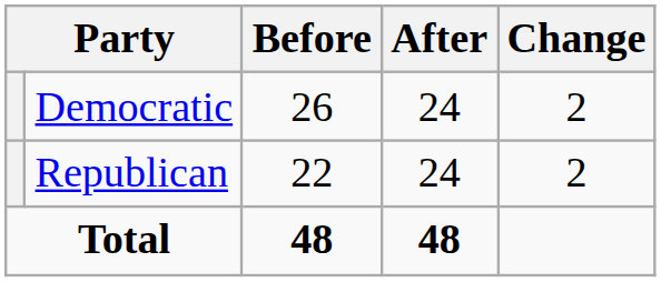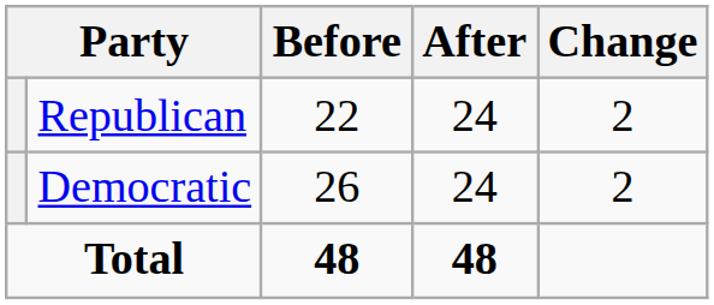rows swapped: Democratic <-> Republican
